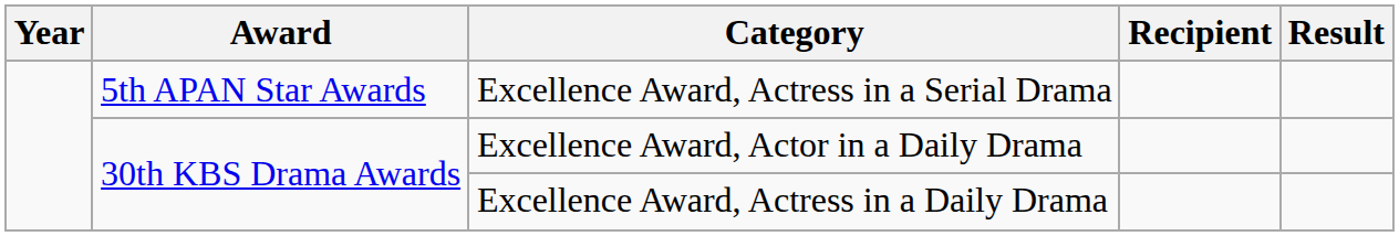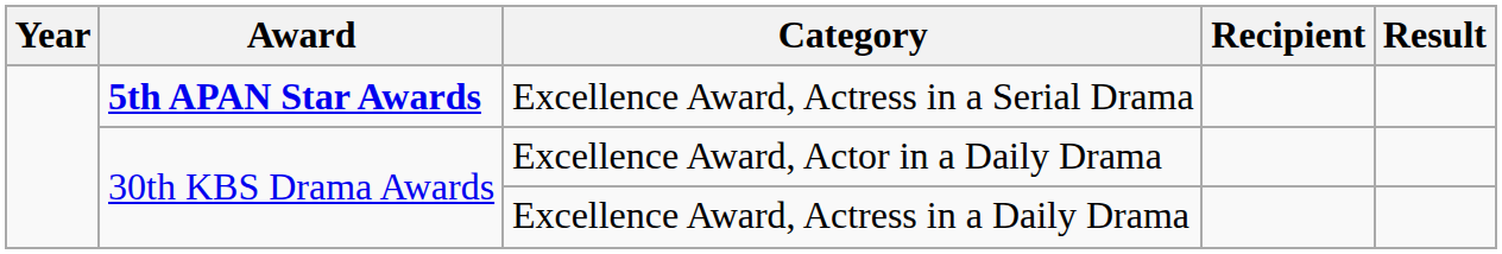Excellence Award, Actress in a Serial Drama | Award: normal -> bold
